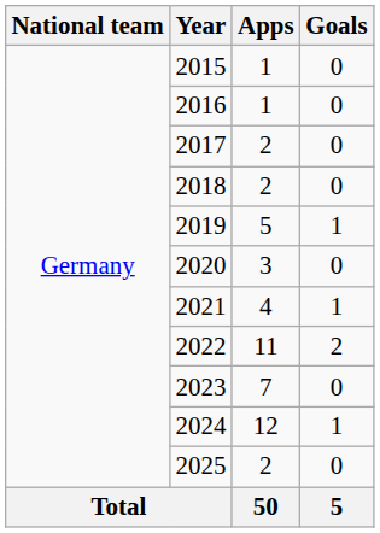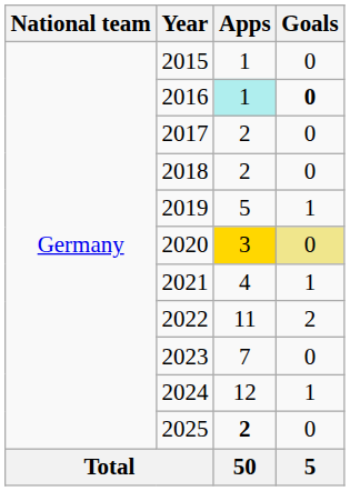2016 | Apps: no background -> paleturquoise background
2016 | Goals: normal -> bold
2020 | Apps: no background -> gold background
2020 | Goals: no background -> khaki background
2025 | Apps: normal -> bold
